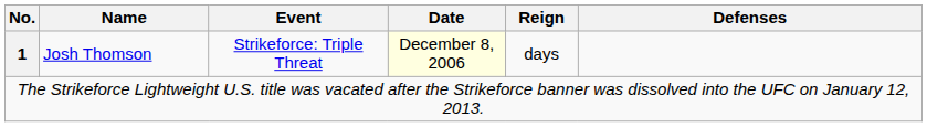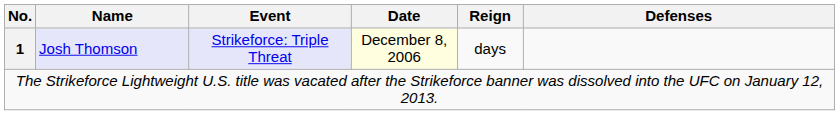1 | Name: no background -> lavender background
1 | Event: no background -> lavender background
